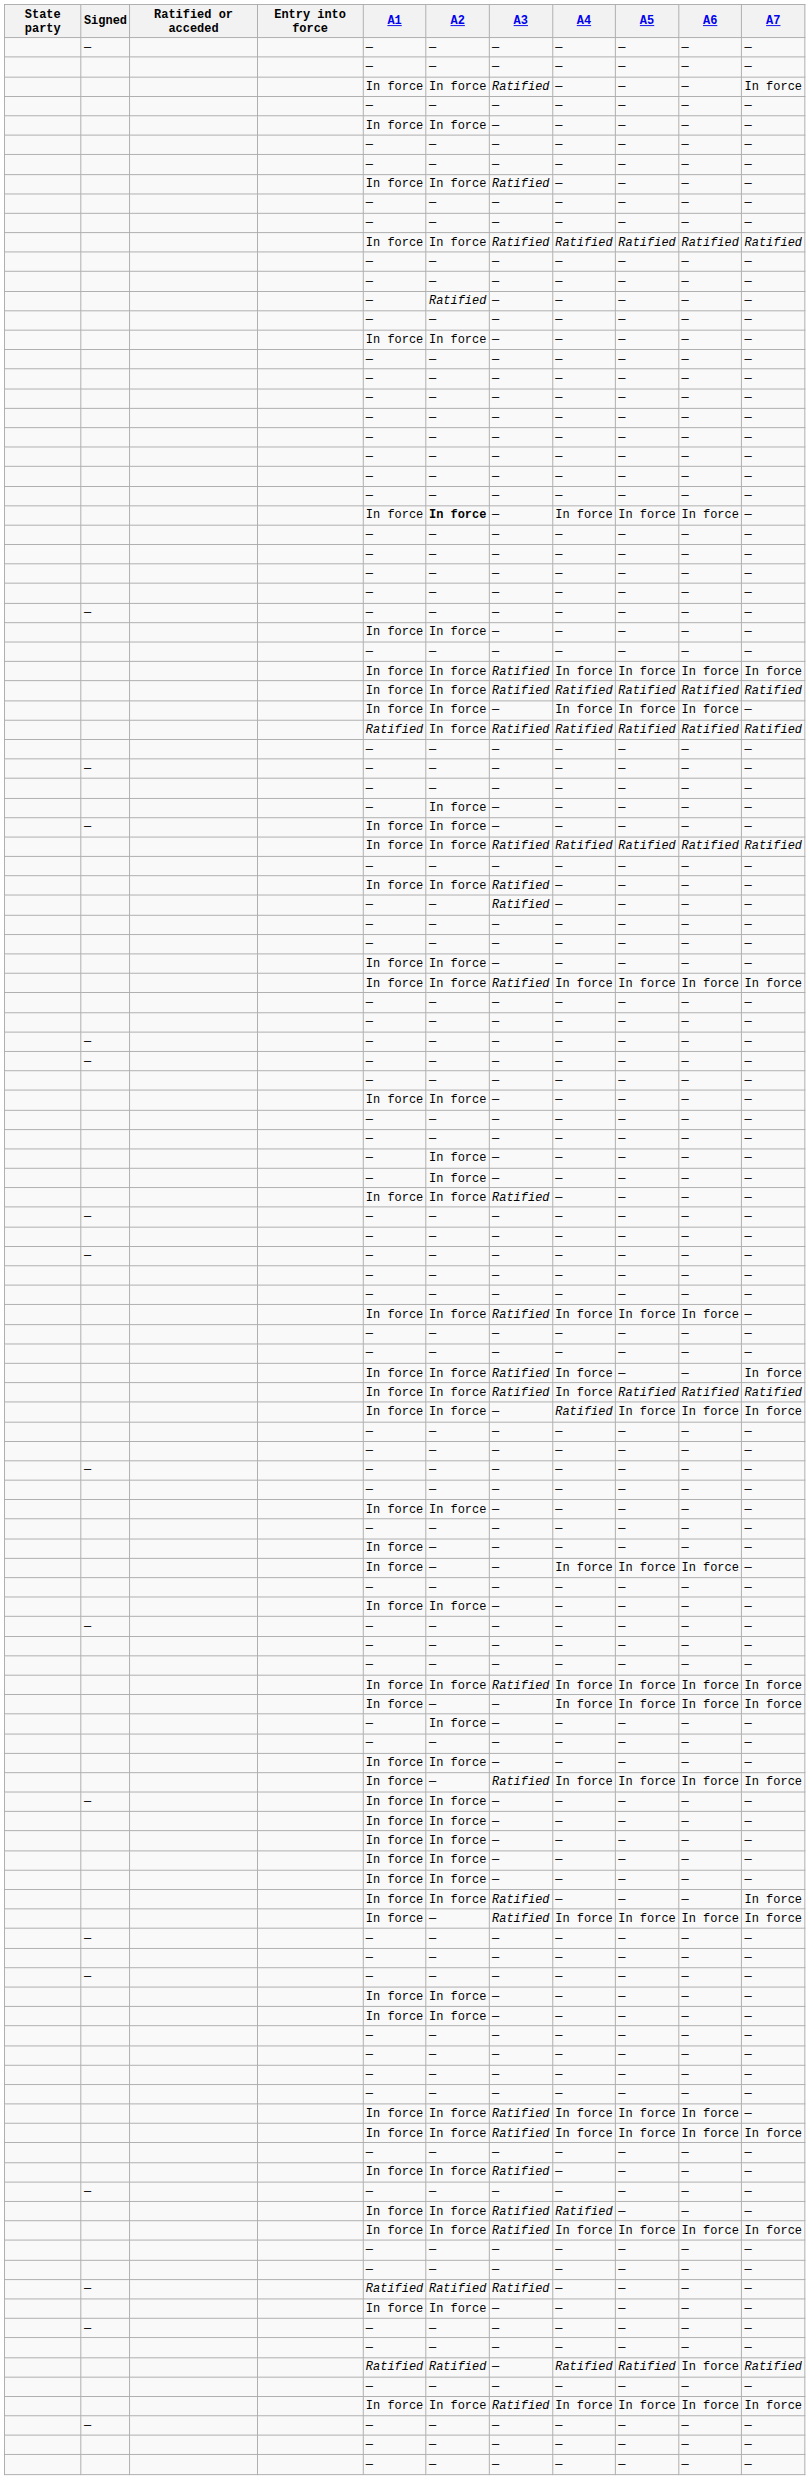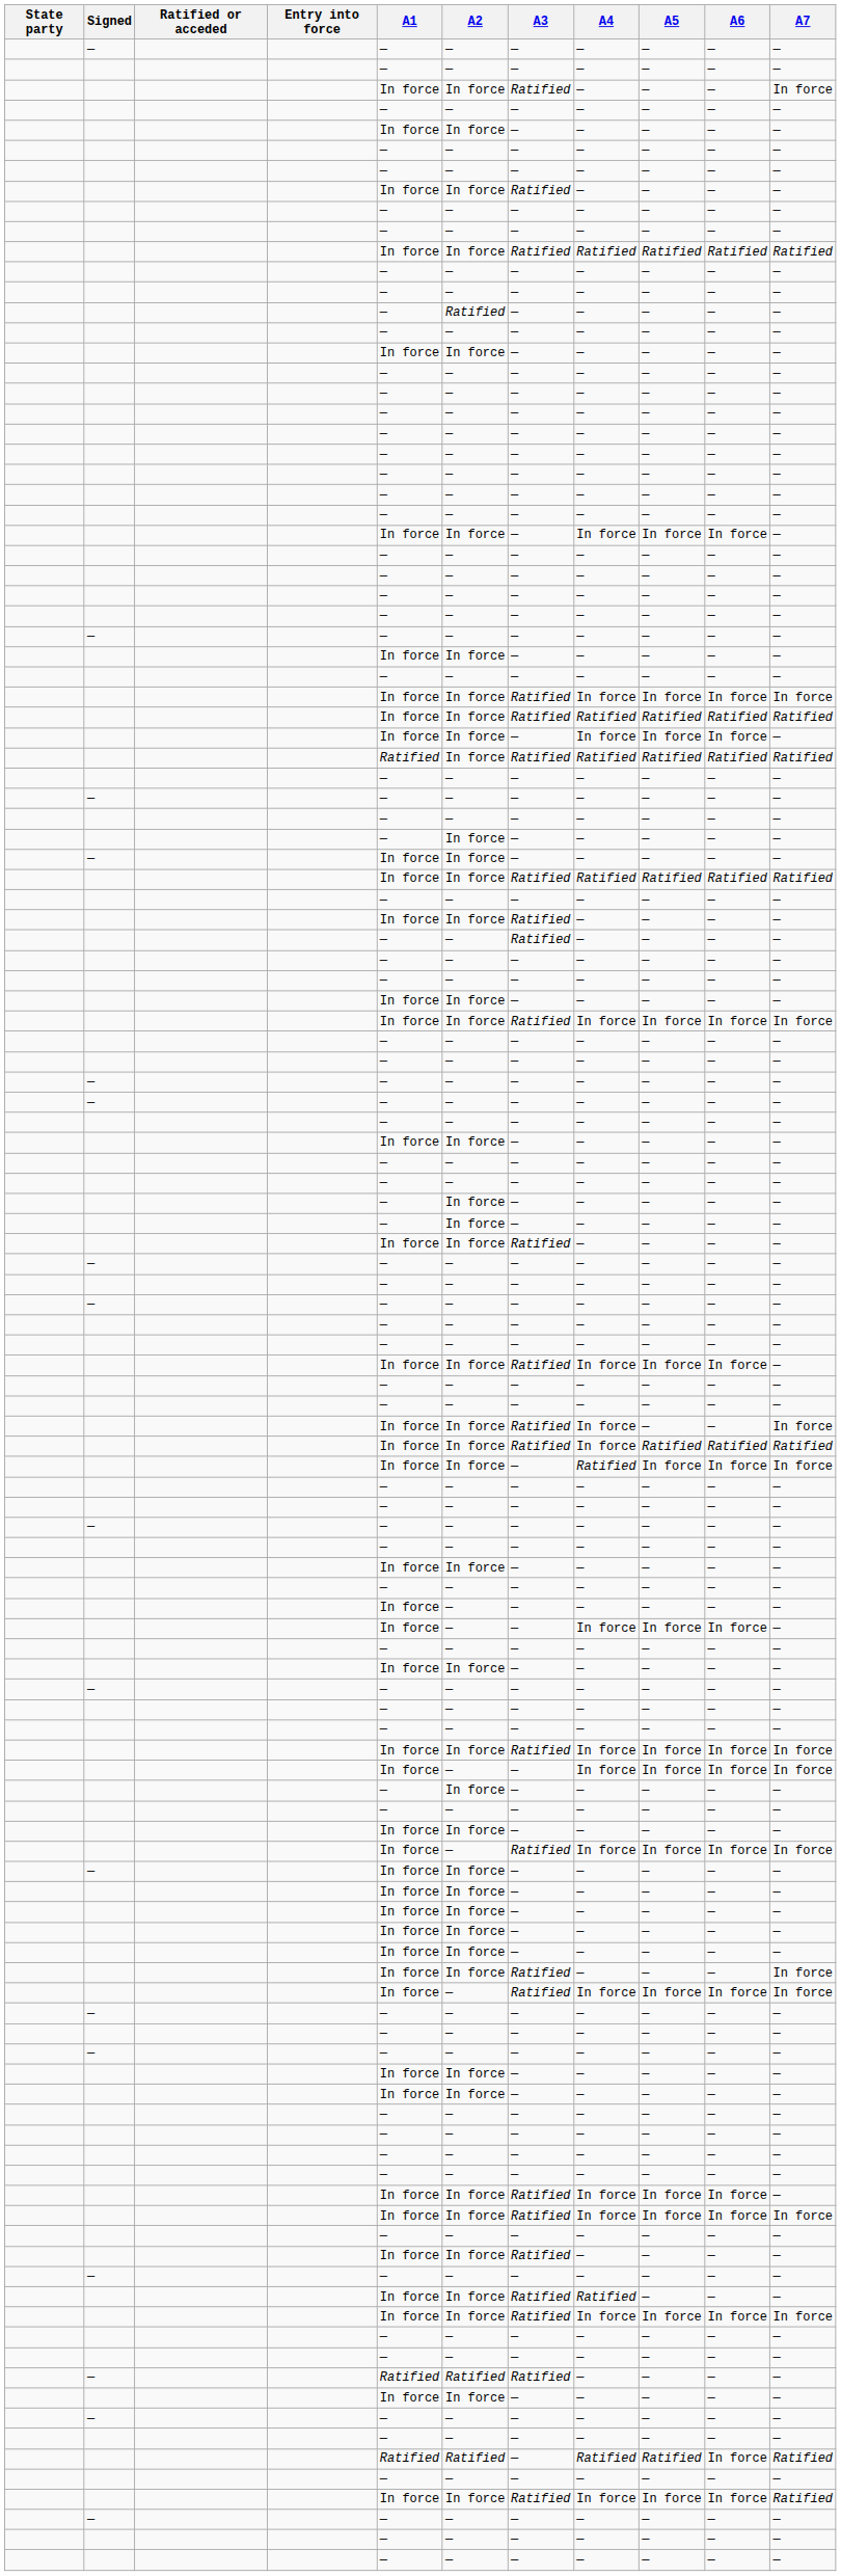row 26 | A2: bold -> normal
row 123 | A7: In force -> Ratified
